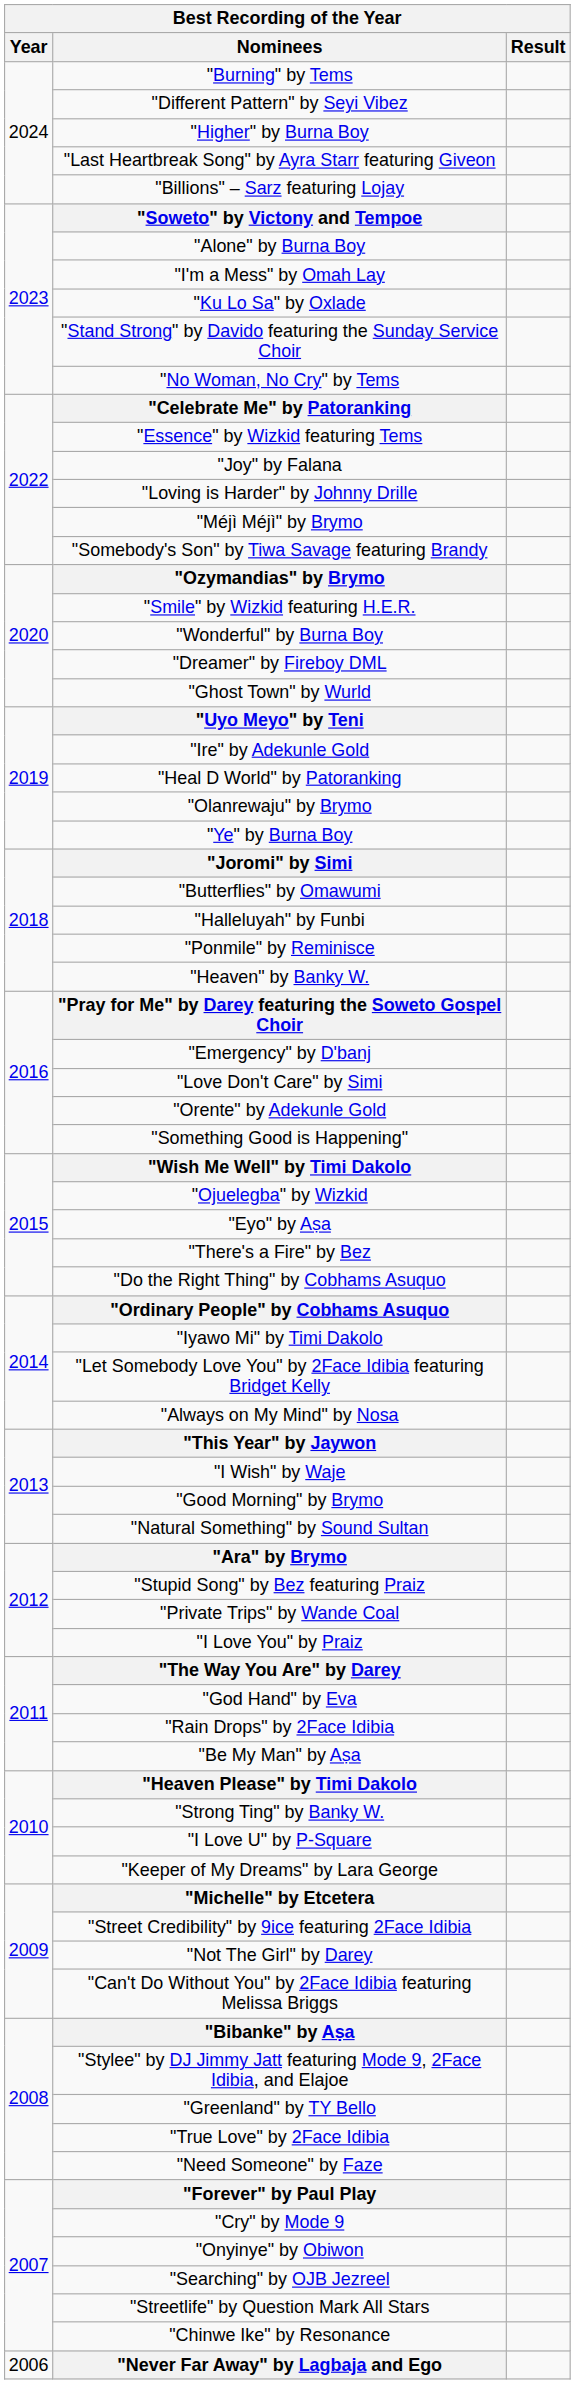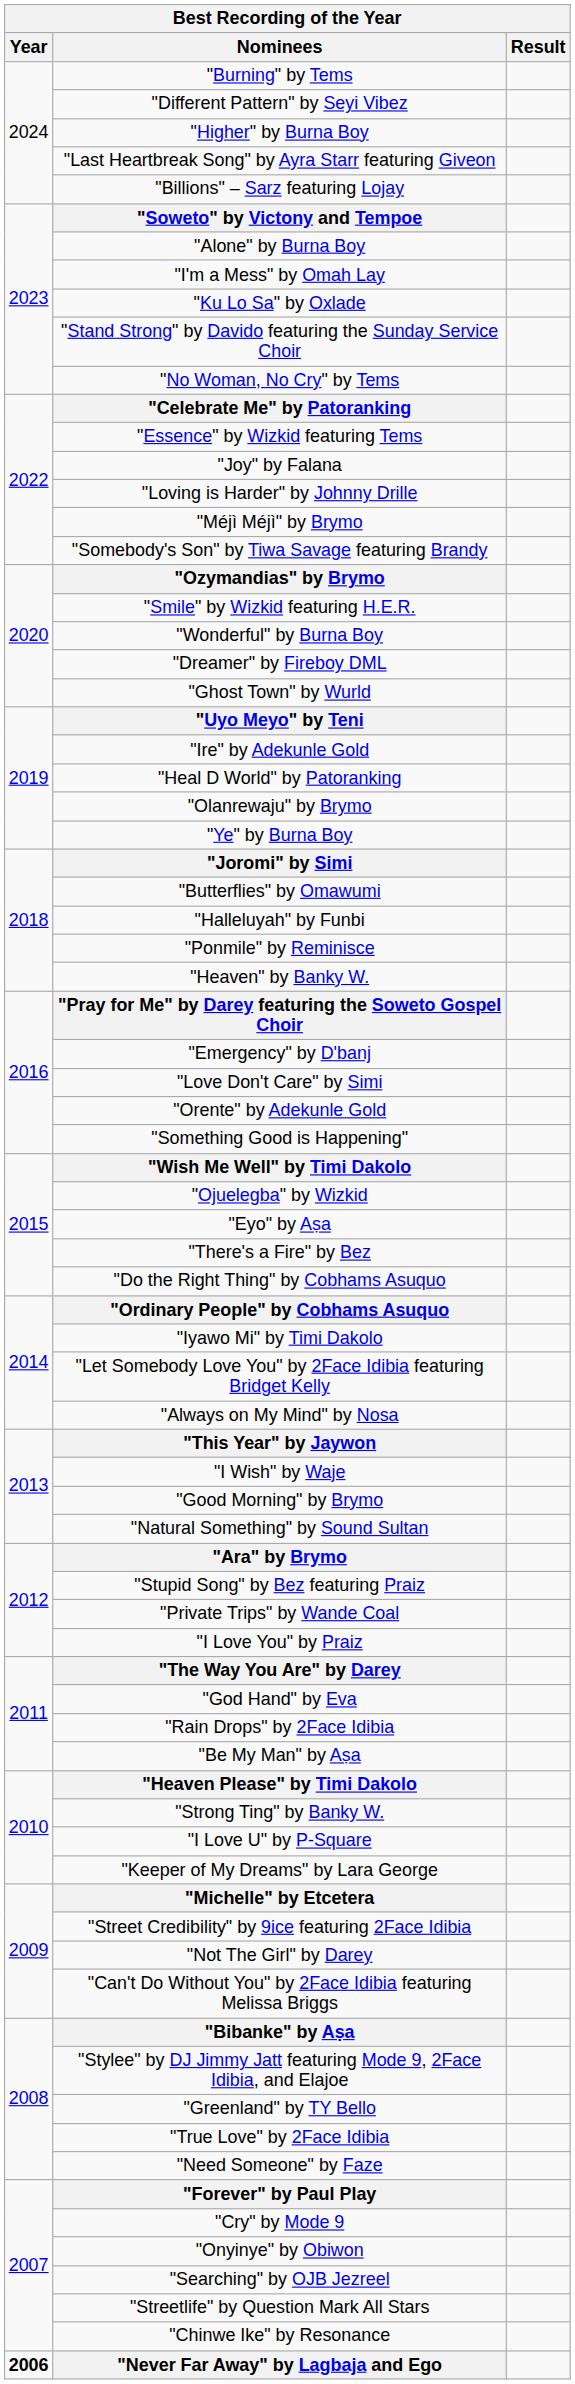"Never Far Away" by Lagbaja and Ego | Year: normal -> bold
